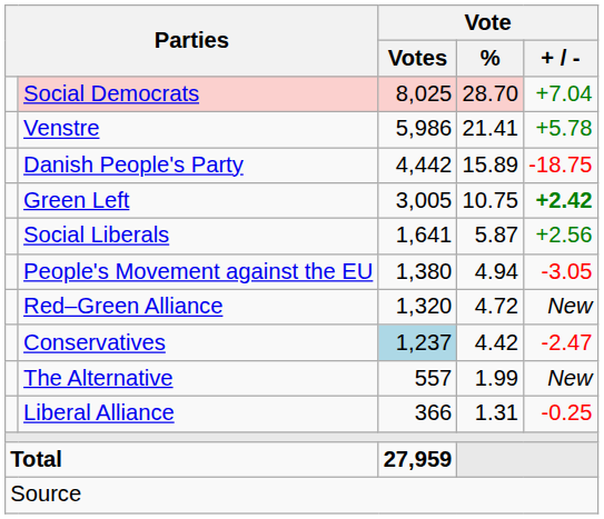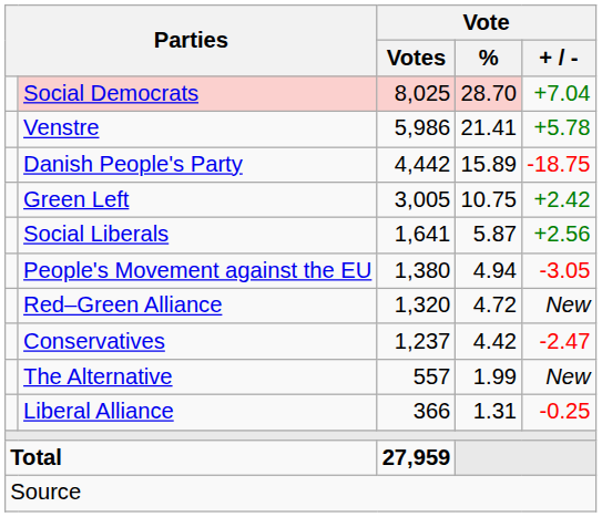Green Left | Vote / + / -: bold -> normal
Conservatives | Vote / Votes: lightblue background -> no background
